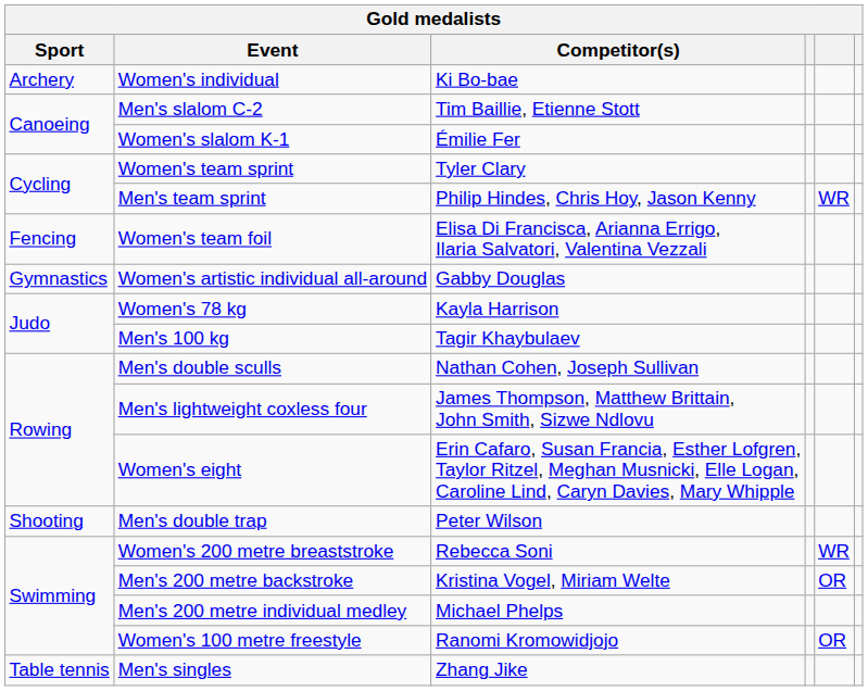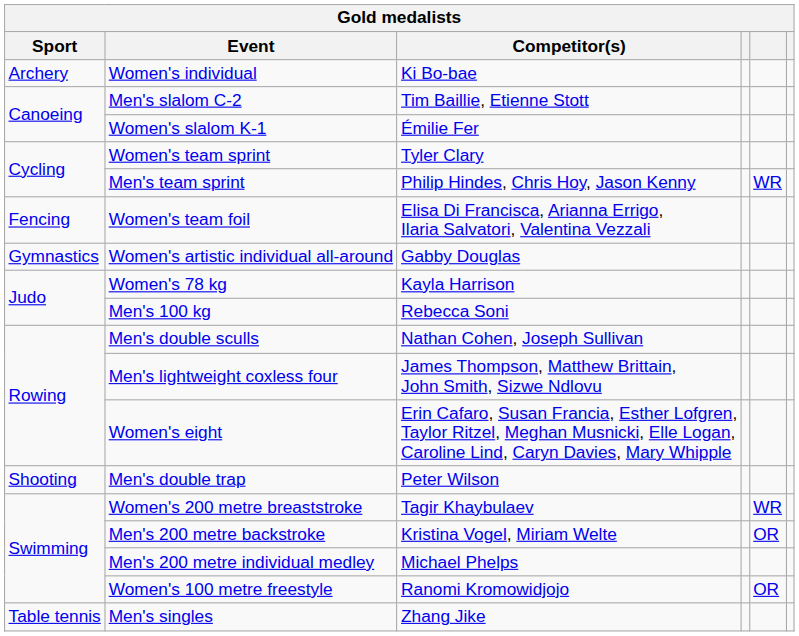Men's 100 kg | Competitor(s): Tagir Khaybulaev -> Rebecca Soni
Women's 200 metre breaststroke | Competitor(s): Rebecca Soni -> Tagir Khaybulaev
